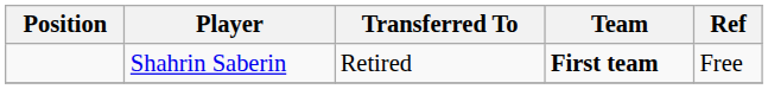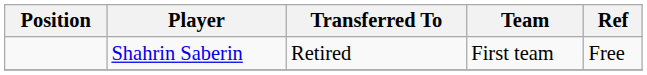Shahrin Saberin | Team: bold -> normal
